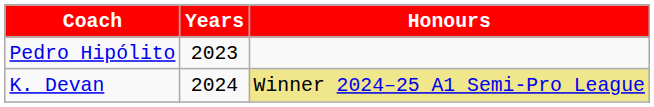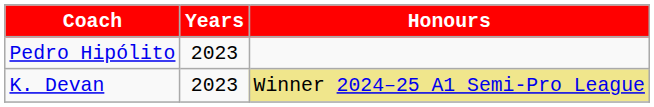K. Devan | Years: 2024 -> 2023
